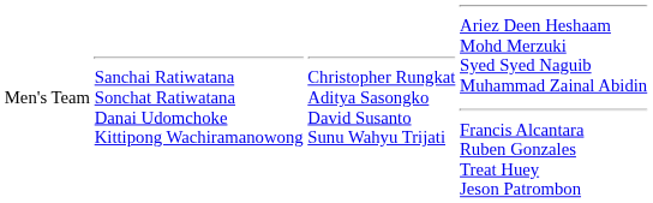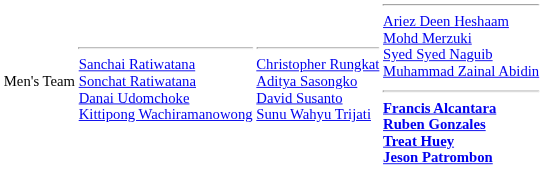row 2 | column 4: normal -> bold
